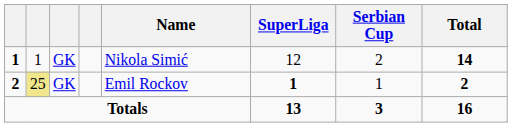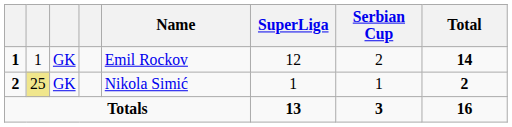row 2 | Name: Nikola Simić -> Emil Rockov
row 3 | Name: Emil Rockov -> Nikola Simić
row 3 | SuperLiga: bold -> normal
